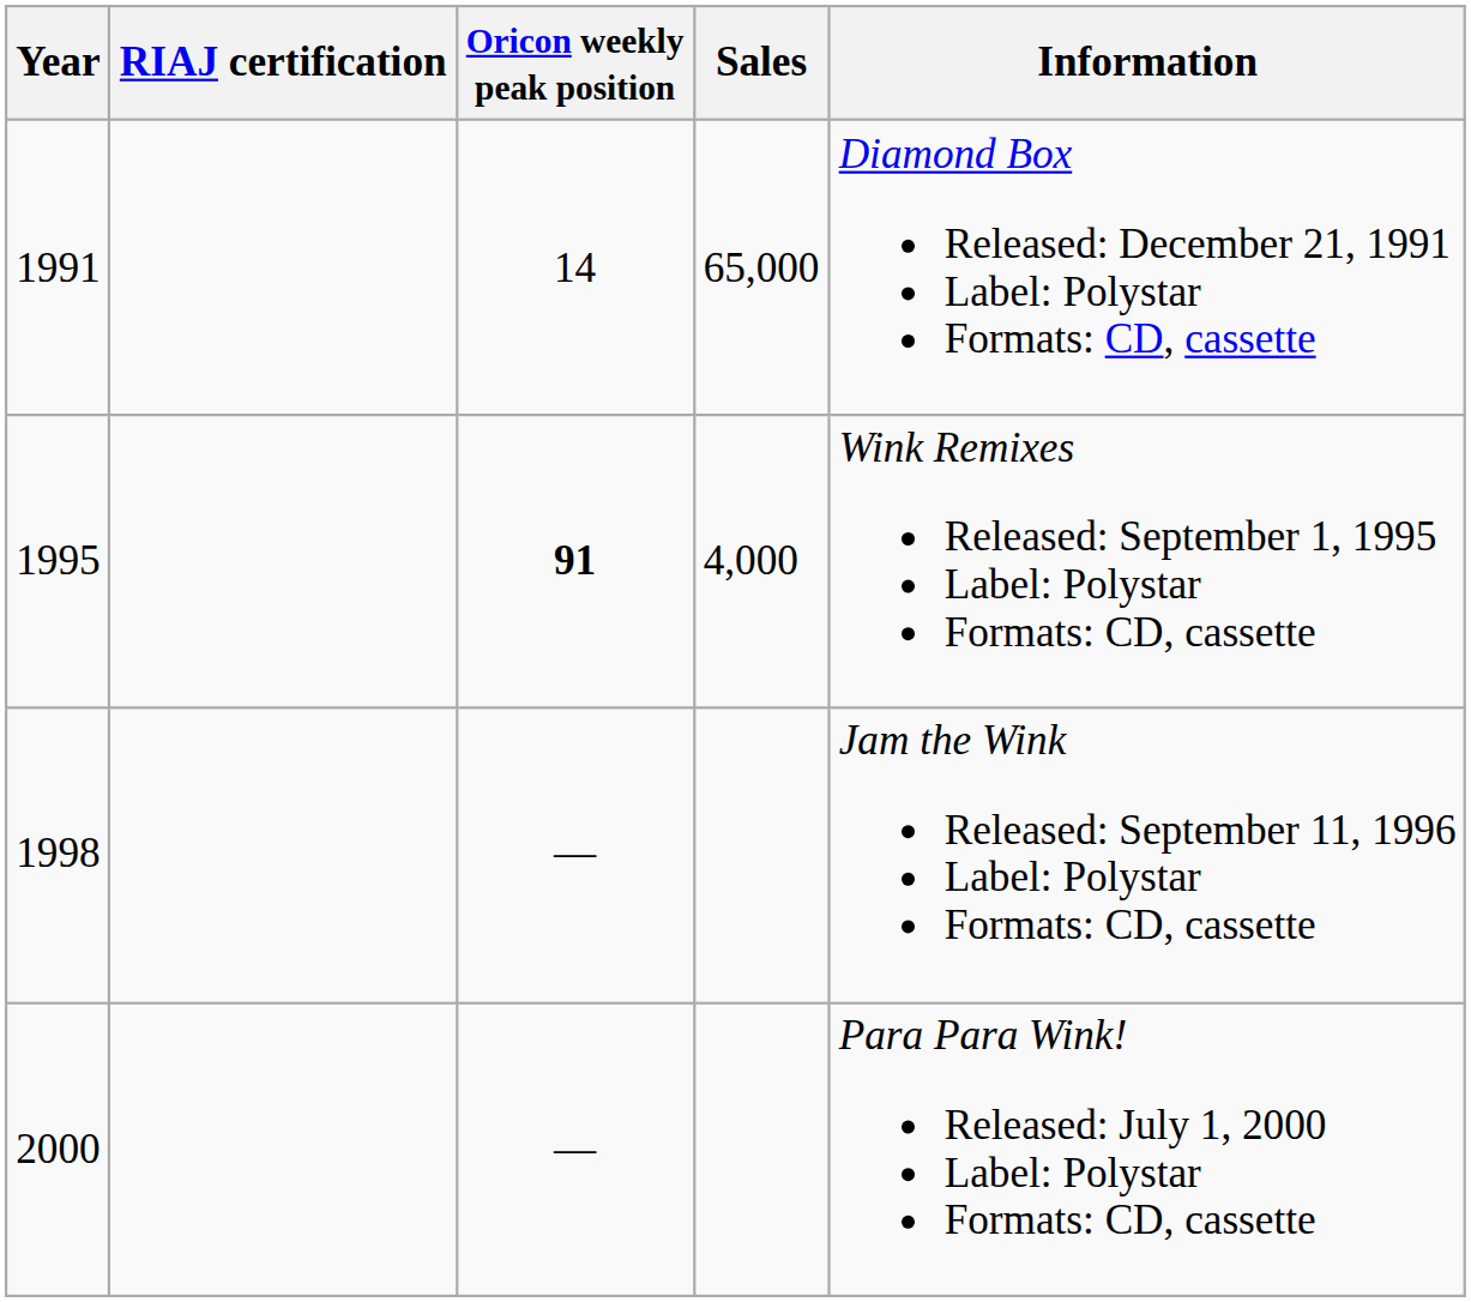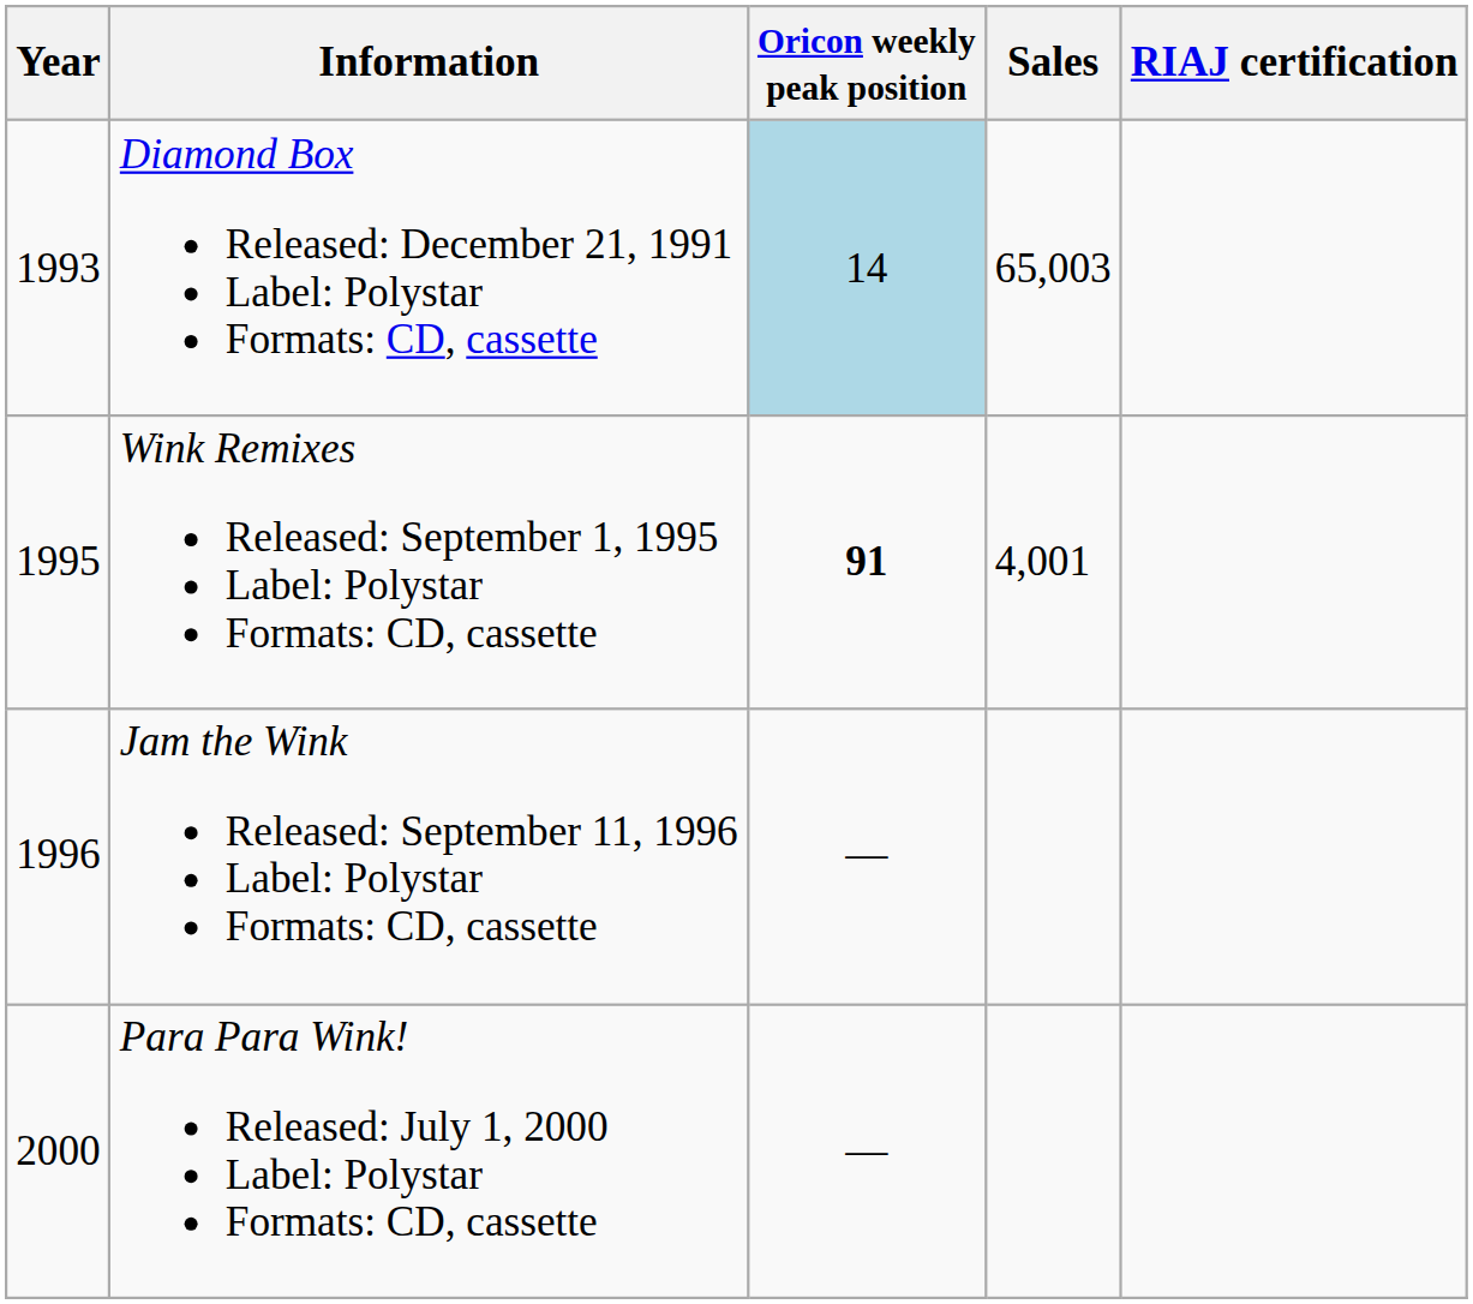columns swapped: Information <-> RIAJ certification
row 2 | Year: 1991 -> 1993
row 2 | Oricon weekly peak position: no background -> lightblue background
row 2 | Sales: 65,000 -> 65,003
row 3 | Sales: 4,000 -> 4,001
row 4 | Year: 1998 -> 1996
